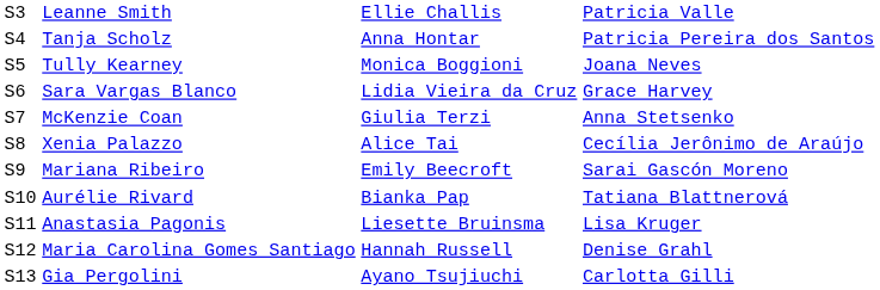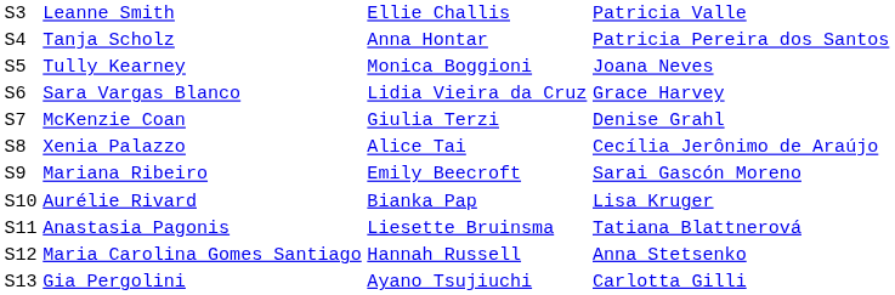McKenzie Coan | column 4: Anna Stetsenko -> Denise Grahl
Aurélie Rivard | column 4: Tatiana Blattnerová -> Lisa Kruger
Anastasia Pagonis | column 4: Lisa Kruger -> Tatiana Blattnerová
Maria Carolina Gomes Santiago | column 4: Denise Grahl -> Anna Stetsenko
